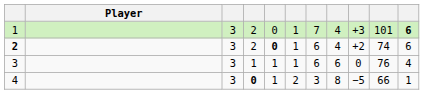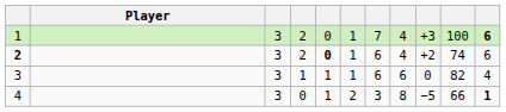row 2 | column 10: 101 -> 100
row 4 | column 10: 76 -> 82
row 5 | column 4: bold -> normal
row 5 | column 11: normal -> bold
